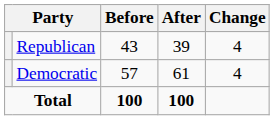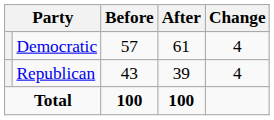rows swapped: Democratic <-> Republican
